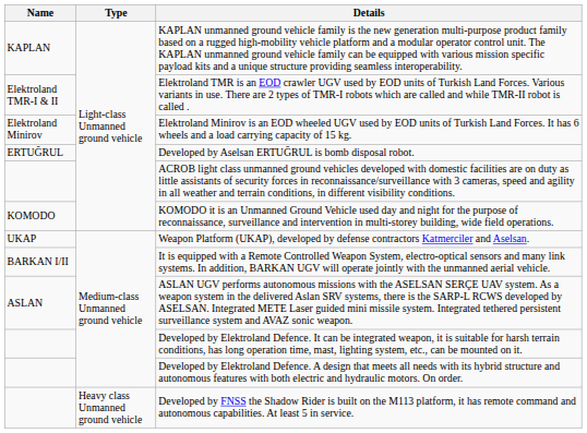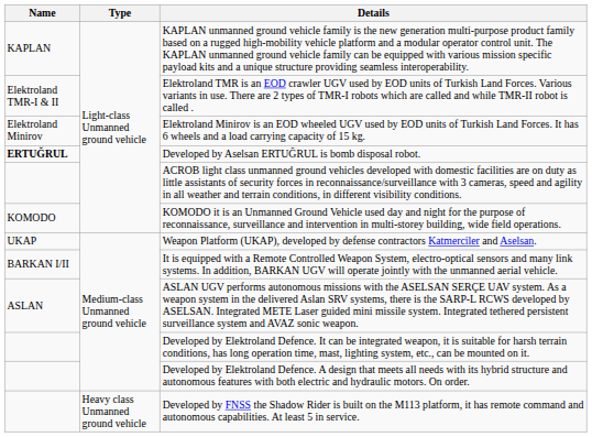Developed by Aselsan ERTUĞRUL is bomb disposal robot. | Name: normal -> bold
